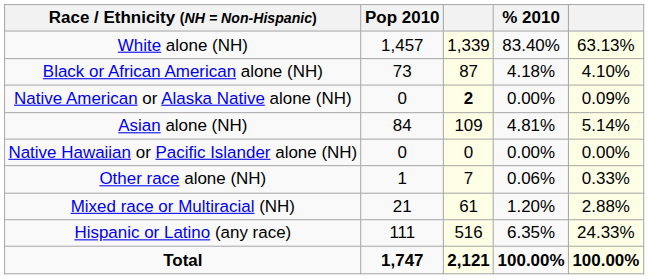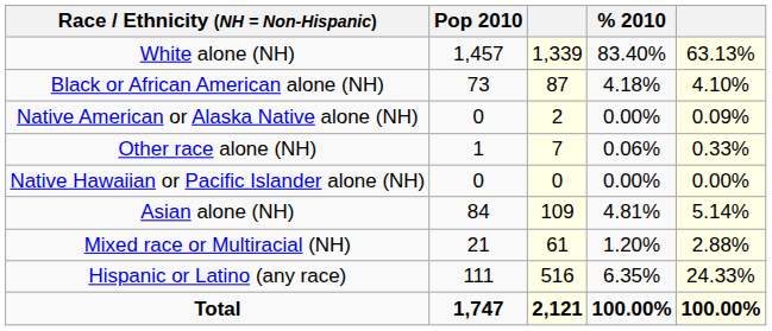Native American or Alaska Native alone (NH) | column 3: bold -> normal
rows swapped: Asian alone (NH) <-> Other race alone (NH)
